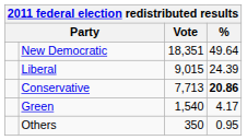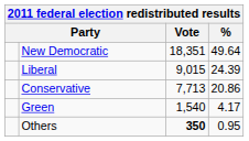Conservative | %: bold -> normal
Others | Vote: normal -> bold
